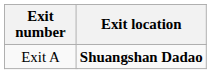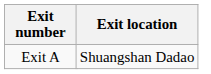Exit A | Exit location: bold -> normal
